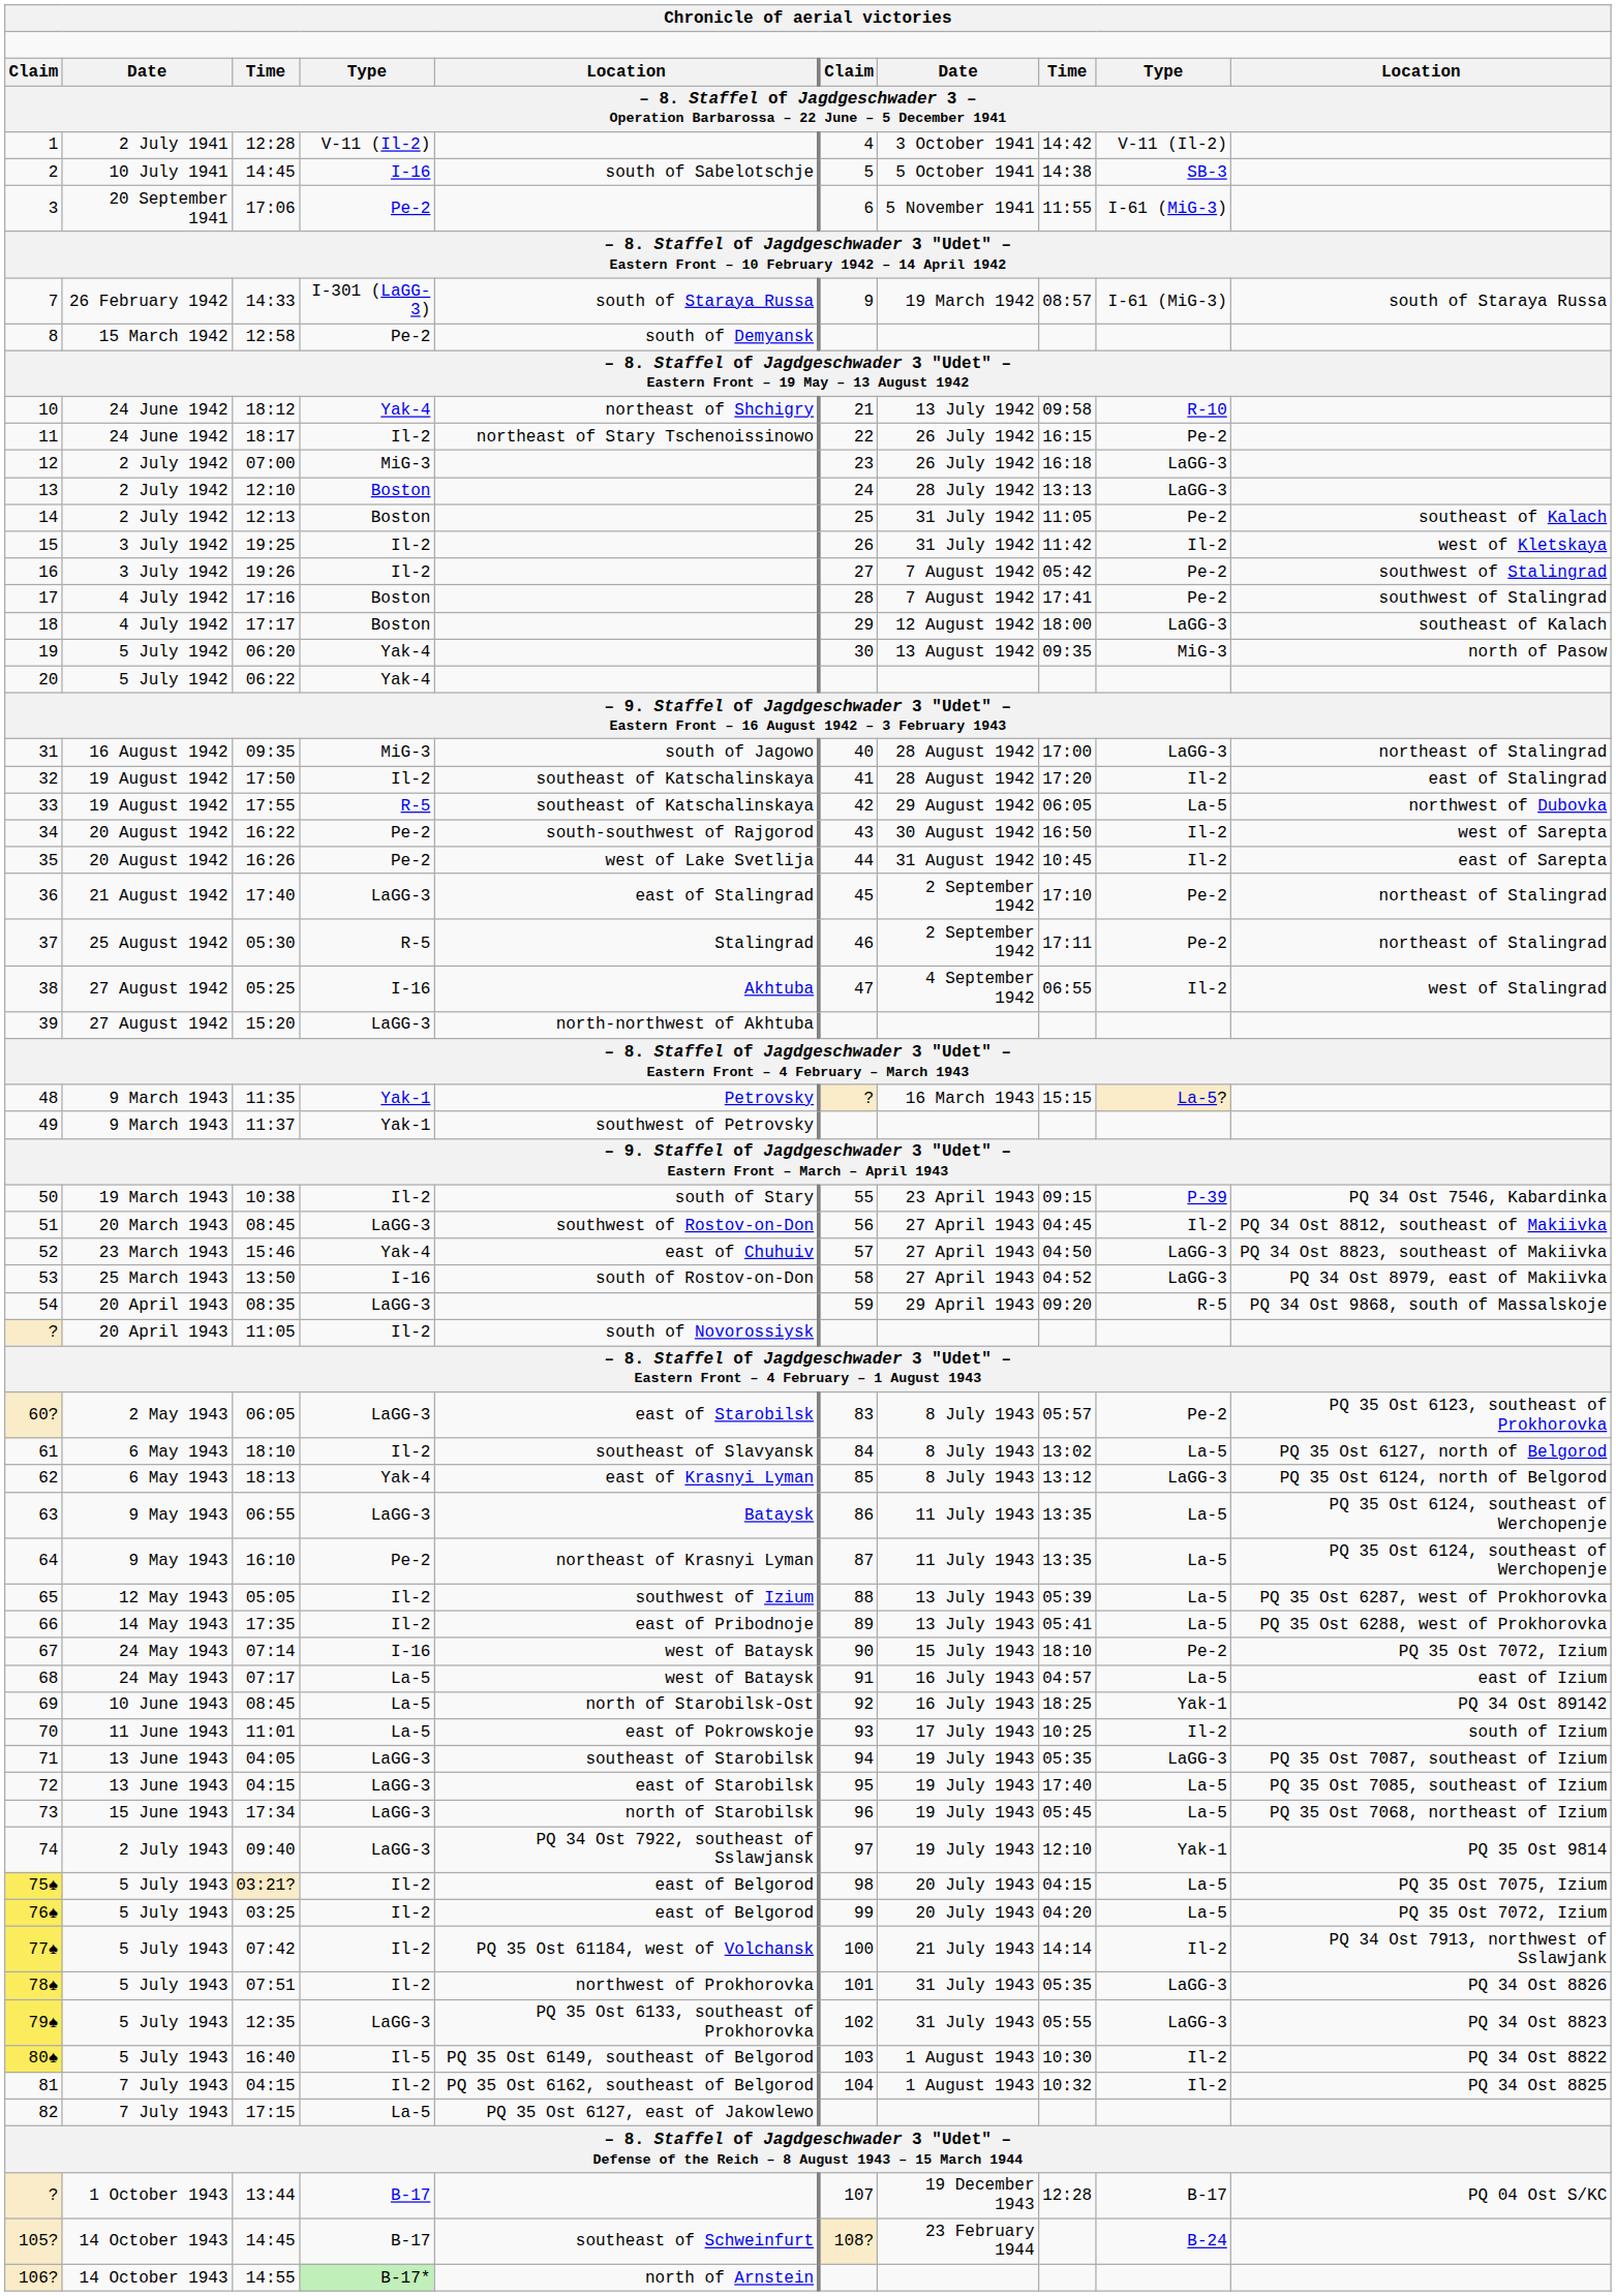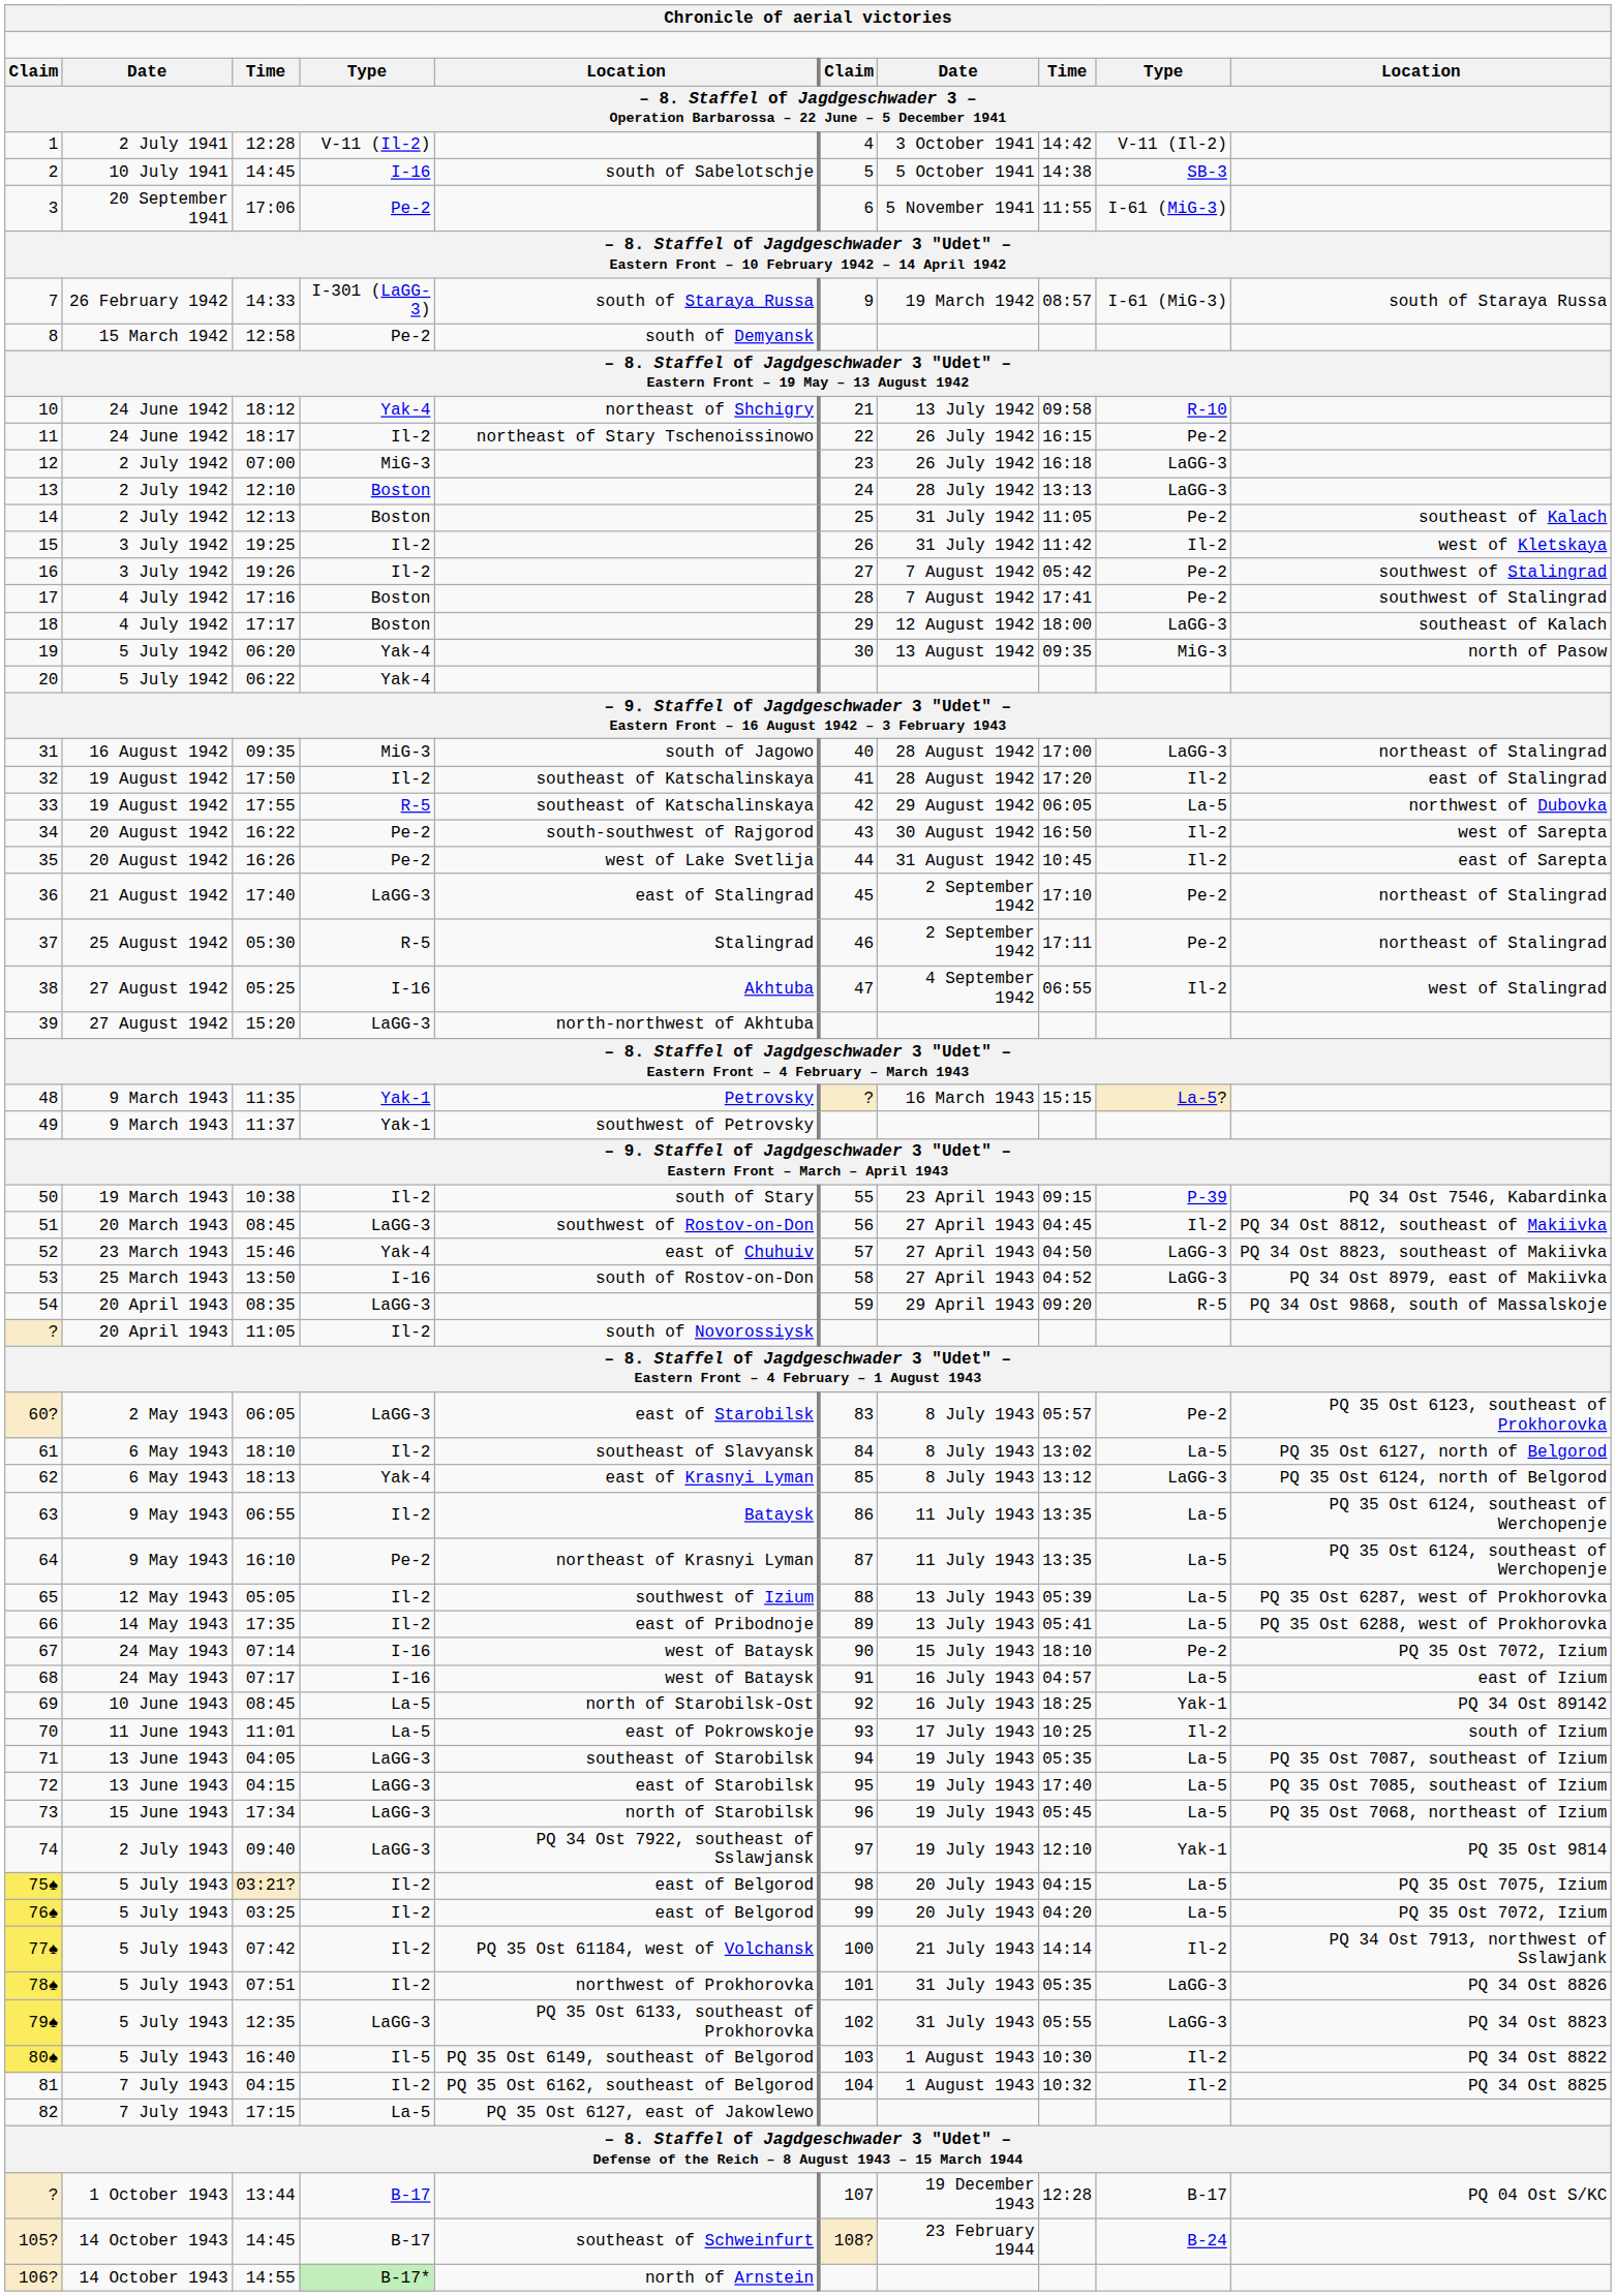63 | column 4: LaGG-3 -> Il-2
68 | column 4: La-5 -> I-16
71 | column 9: LaGG-3 -> La-5
